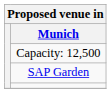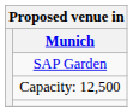row 3 | Munich: Capacity: 12,500 -> SAP Garden
row 4 | Munich: SAP Garden -> Capacity: 12,500
